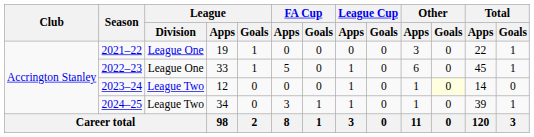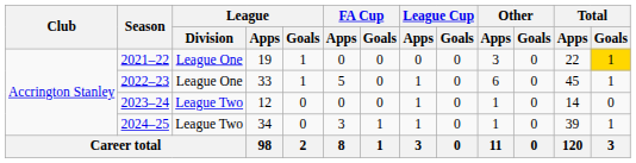2021–22 | Total / Goals: no background -> gold background
2023–24 | Other / Goals: lightyellow background -> no background
